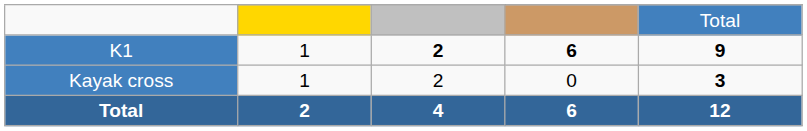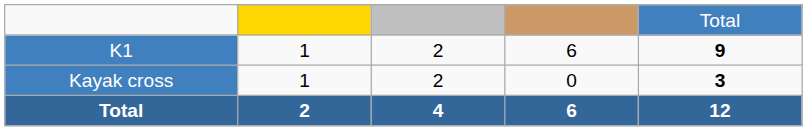K1 | column 3: bold -> normal
K1 | column 4: bold -> normal
